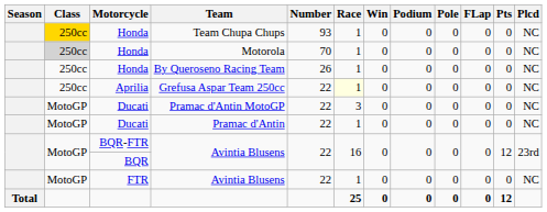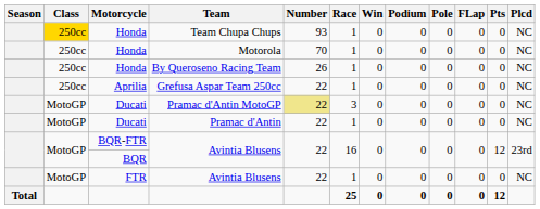Motorola | Class: lightgrey background -> no background
Grefusa Aspar Team 250cc | Race: lightyellow background -> no background
Pramac d'Antin MotoGP | Number: no background -> khaki background
